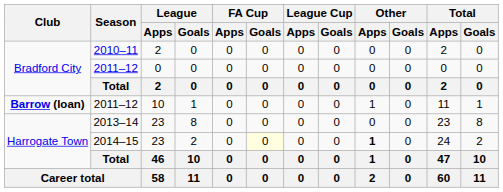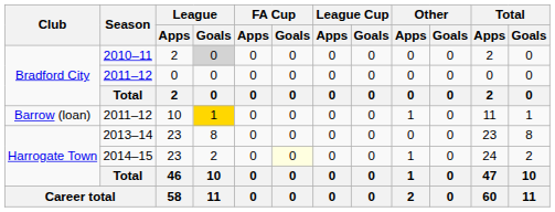2010–11 | League / Goals: no background -> lightgrey background
2011–12 / 10 | Club: bold -> normal
2011–12 / 10 | League / Goals: no background -> gold background
2014–15 | Other / Apps: bold -> normal
